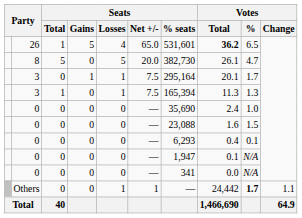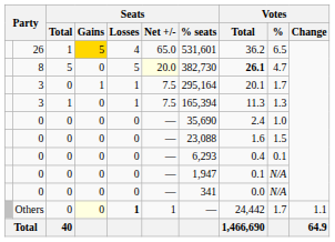26 | Seats / Gains: no background -> gold background
26 | Votes / Total: bold -> normal
8 | Seats / Net +/-: no background -> lightyellow background
8 | Votes / Total: normal -> bold
Others | Seats / Gains: no background -> lightyellow background
Others | Seats / Losses: normal -> bold
Others | Votes / %: bold -> normal
